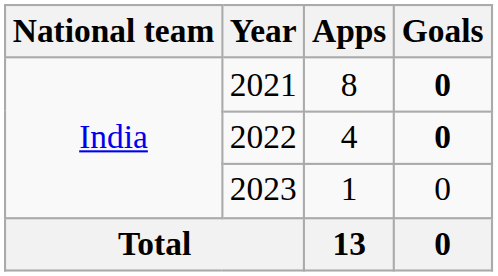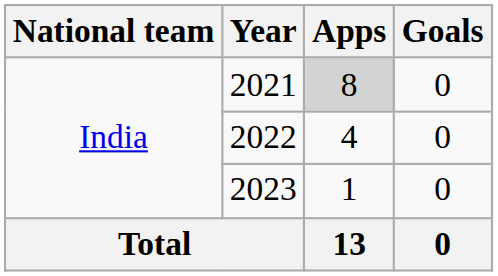2021 | Apps: no background -> lightgrey background
2021 | Goals: bold -> normal
2022 | Goals: bold -> normal
